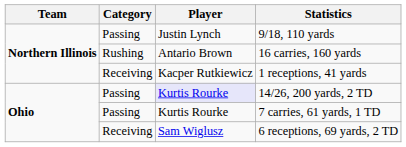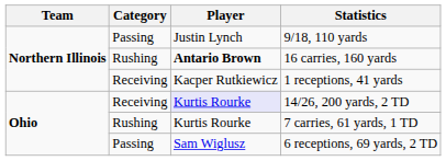16 carries, 160 yards | Player: normal -> bold
14/26, 200 yards, 2 TD | Category: Passing -> Receiving
7 carries, 61 yards, 1 TD | Category: Passing -> Rushing
6 receptions, 69 yards, 2 TD | Category: Receiving -> Passing
